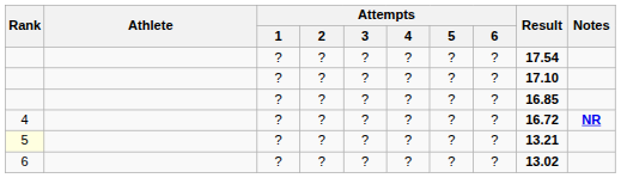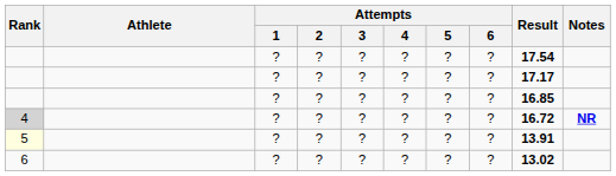row 4 | Result: 17.10 -> 17.17
row 6 | Rank: no background -> lightgrey background
row 7 | Result: 13.21 -> 13.91
